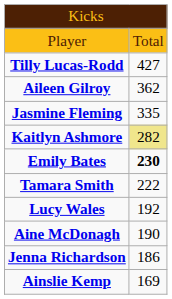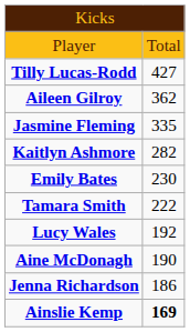Kaitlyn Ashmore | column 2: khaki background -> no background
Emily Bates | column 2: bold -> normal
Ainslie Kemp | column 2: normal -> bold
